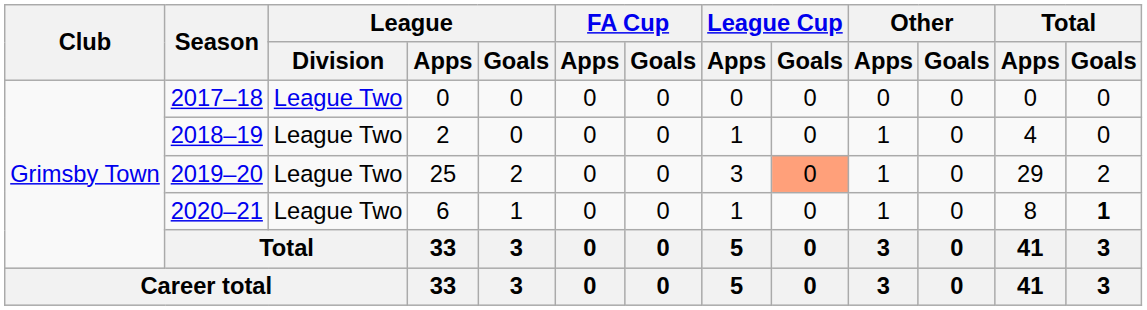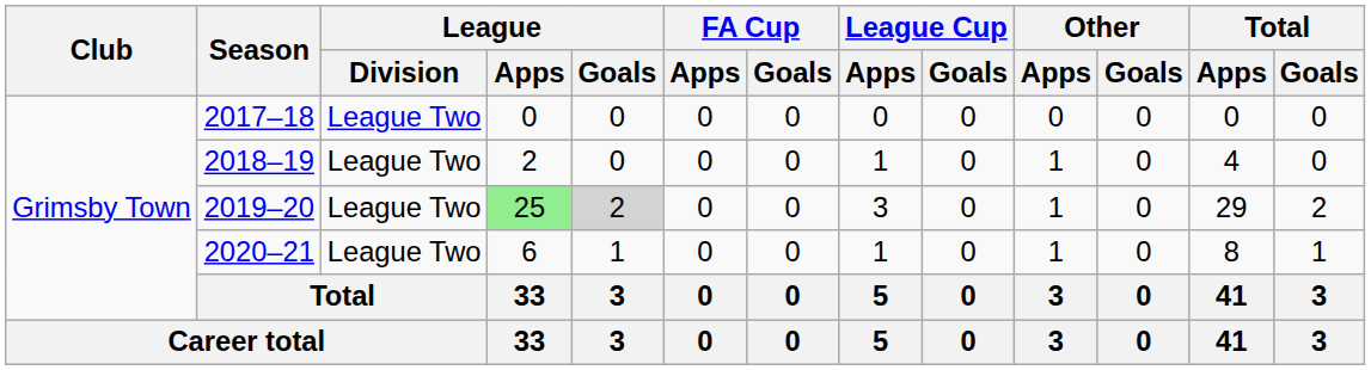2019–20 | League / Apps: no background -> lightgreen background
2019–20 | League / Goals: no background -> lightgrey background
2019–20 | League Cup / Goals: lightsalmon background -> no background
2020–21 | Total / Goals: bold -> normal
